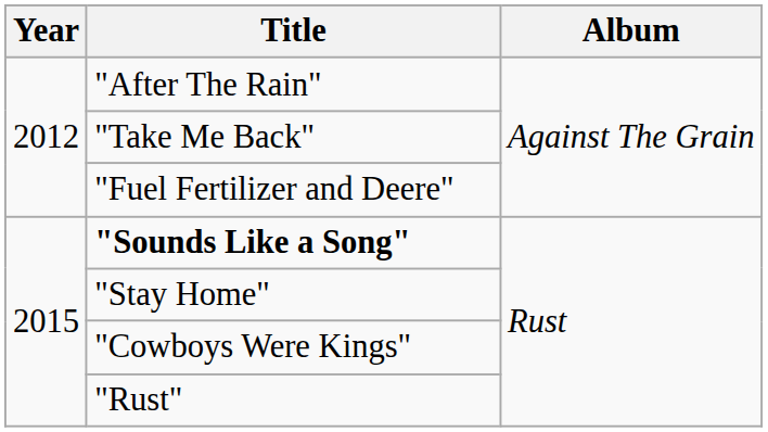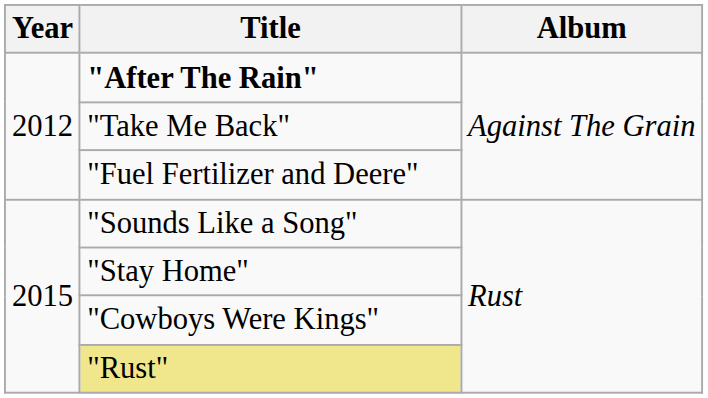"After The Rain" | Title: normal -> bold
"Sounds Like a Song" | Title: bold -> normal
"Rust" | Title: no background -> khaki background
